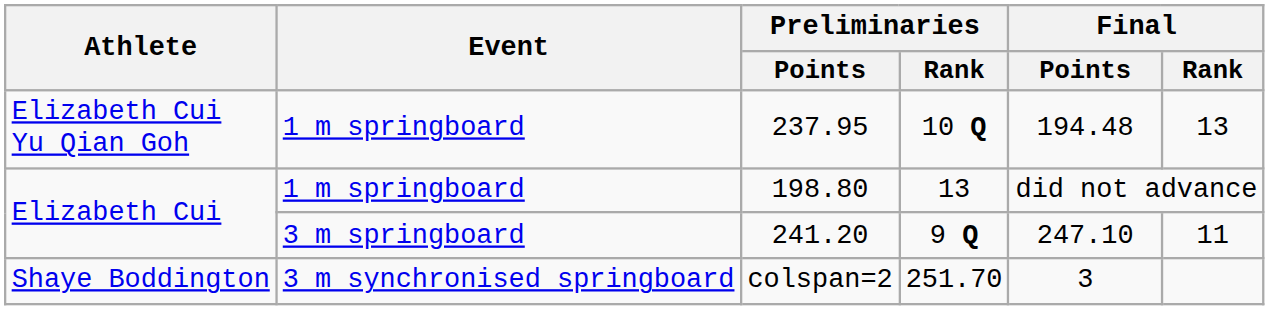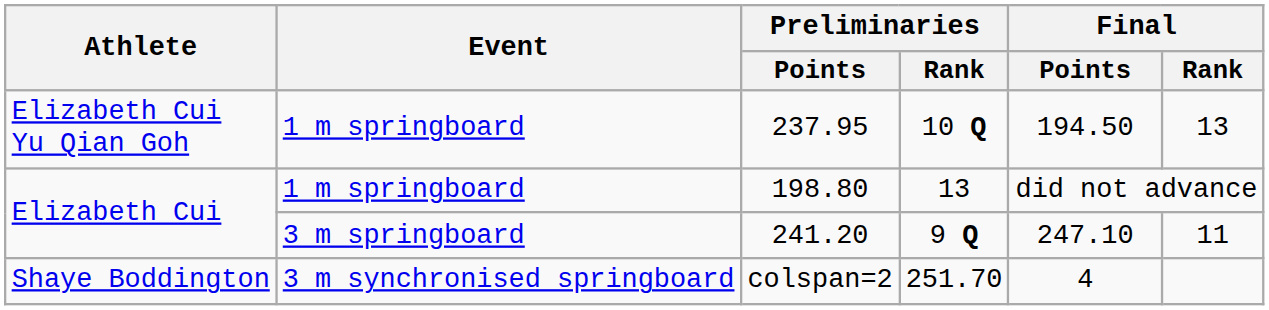237.95 | Final / Points: 194.48 -> 194.50
colspan=2 | Final / Points: 3 -> 4
